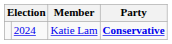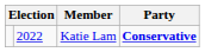Katie Lam | column 2: 2024 -> 2022
